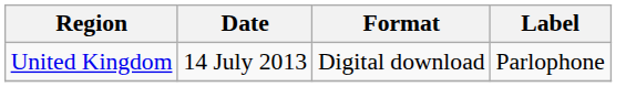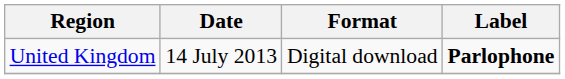United Kingdom | Label: normal -> bold
